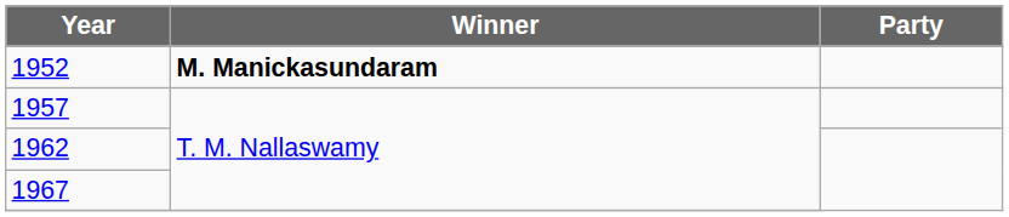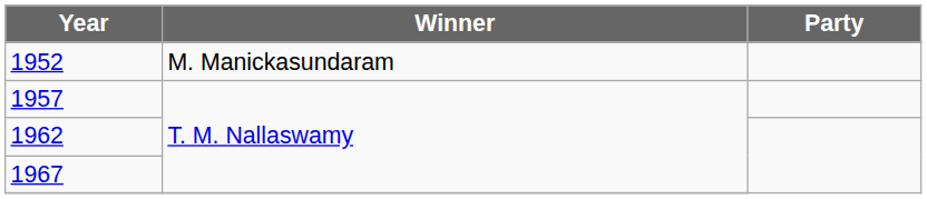1952 | Winner: bold -> normal
